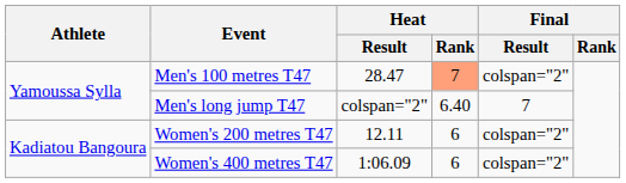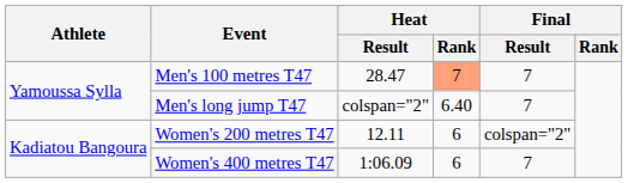Men's 100 metres T47 | Final / Result: colspan="2" -> 7
Women's 400 metres T47 | Final / Result: colspan="2" -> 7
